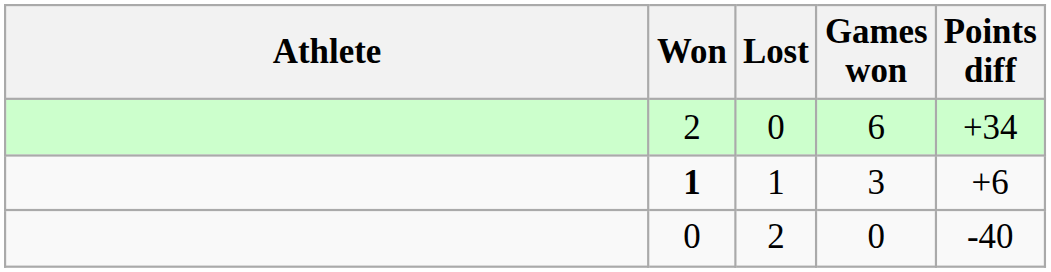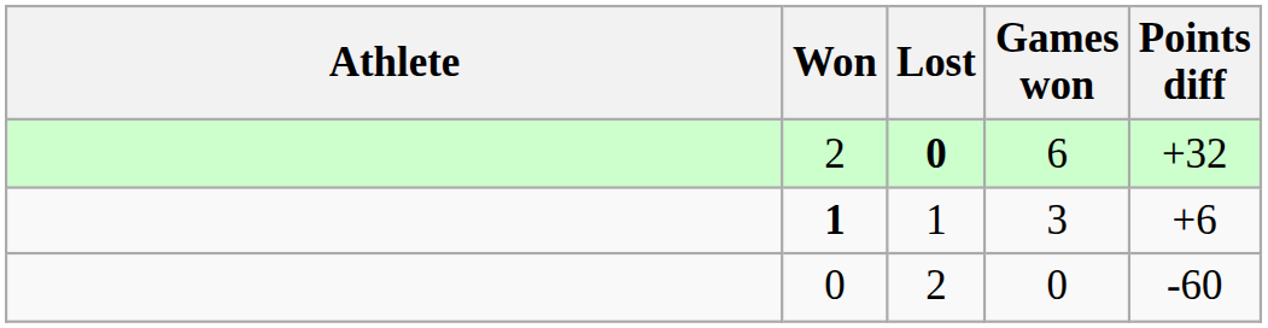row 2 | Lost: normal -> bold
row 2 | Points diff: +34 -> +32
row 4 | Points diff: -40 -> -60
